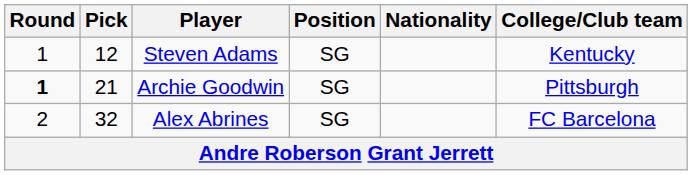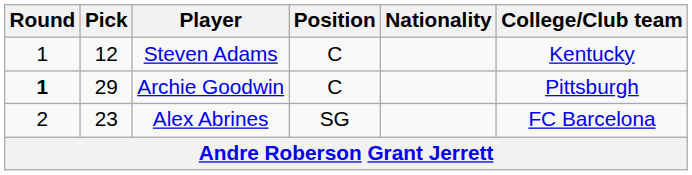Steven Adams | Position: SG -> C
Archie Goodwin | Pick: 21 -> 29
Archie Goodwin | Position: SG -> C
Alex Abrines | Pick: 32 -> 23
